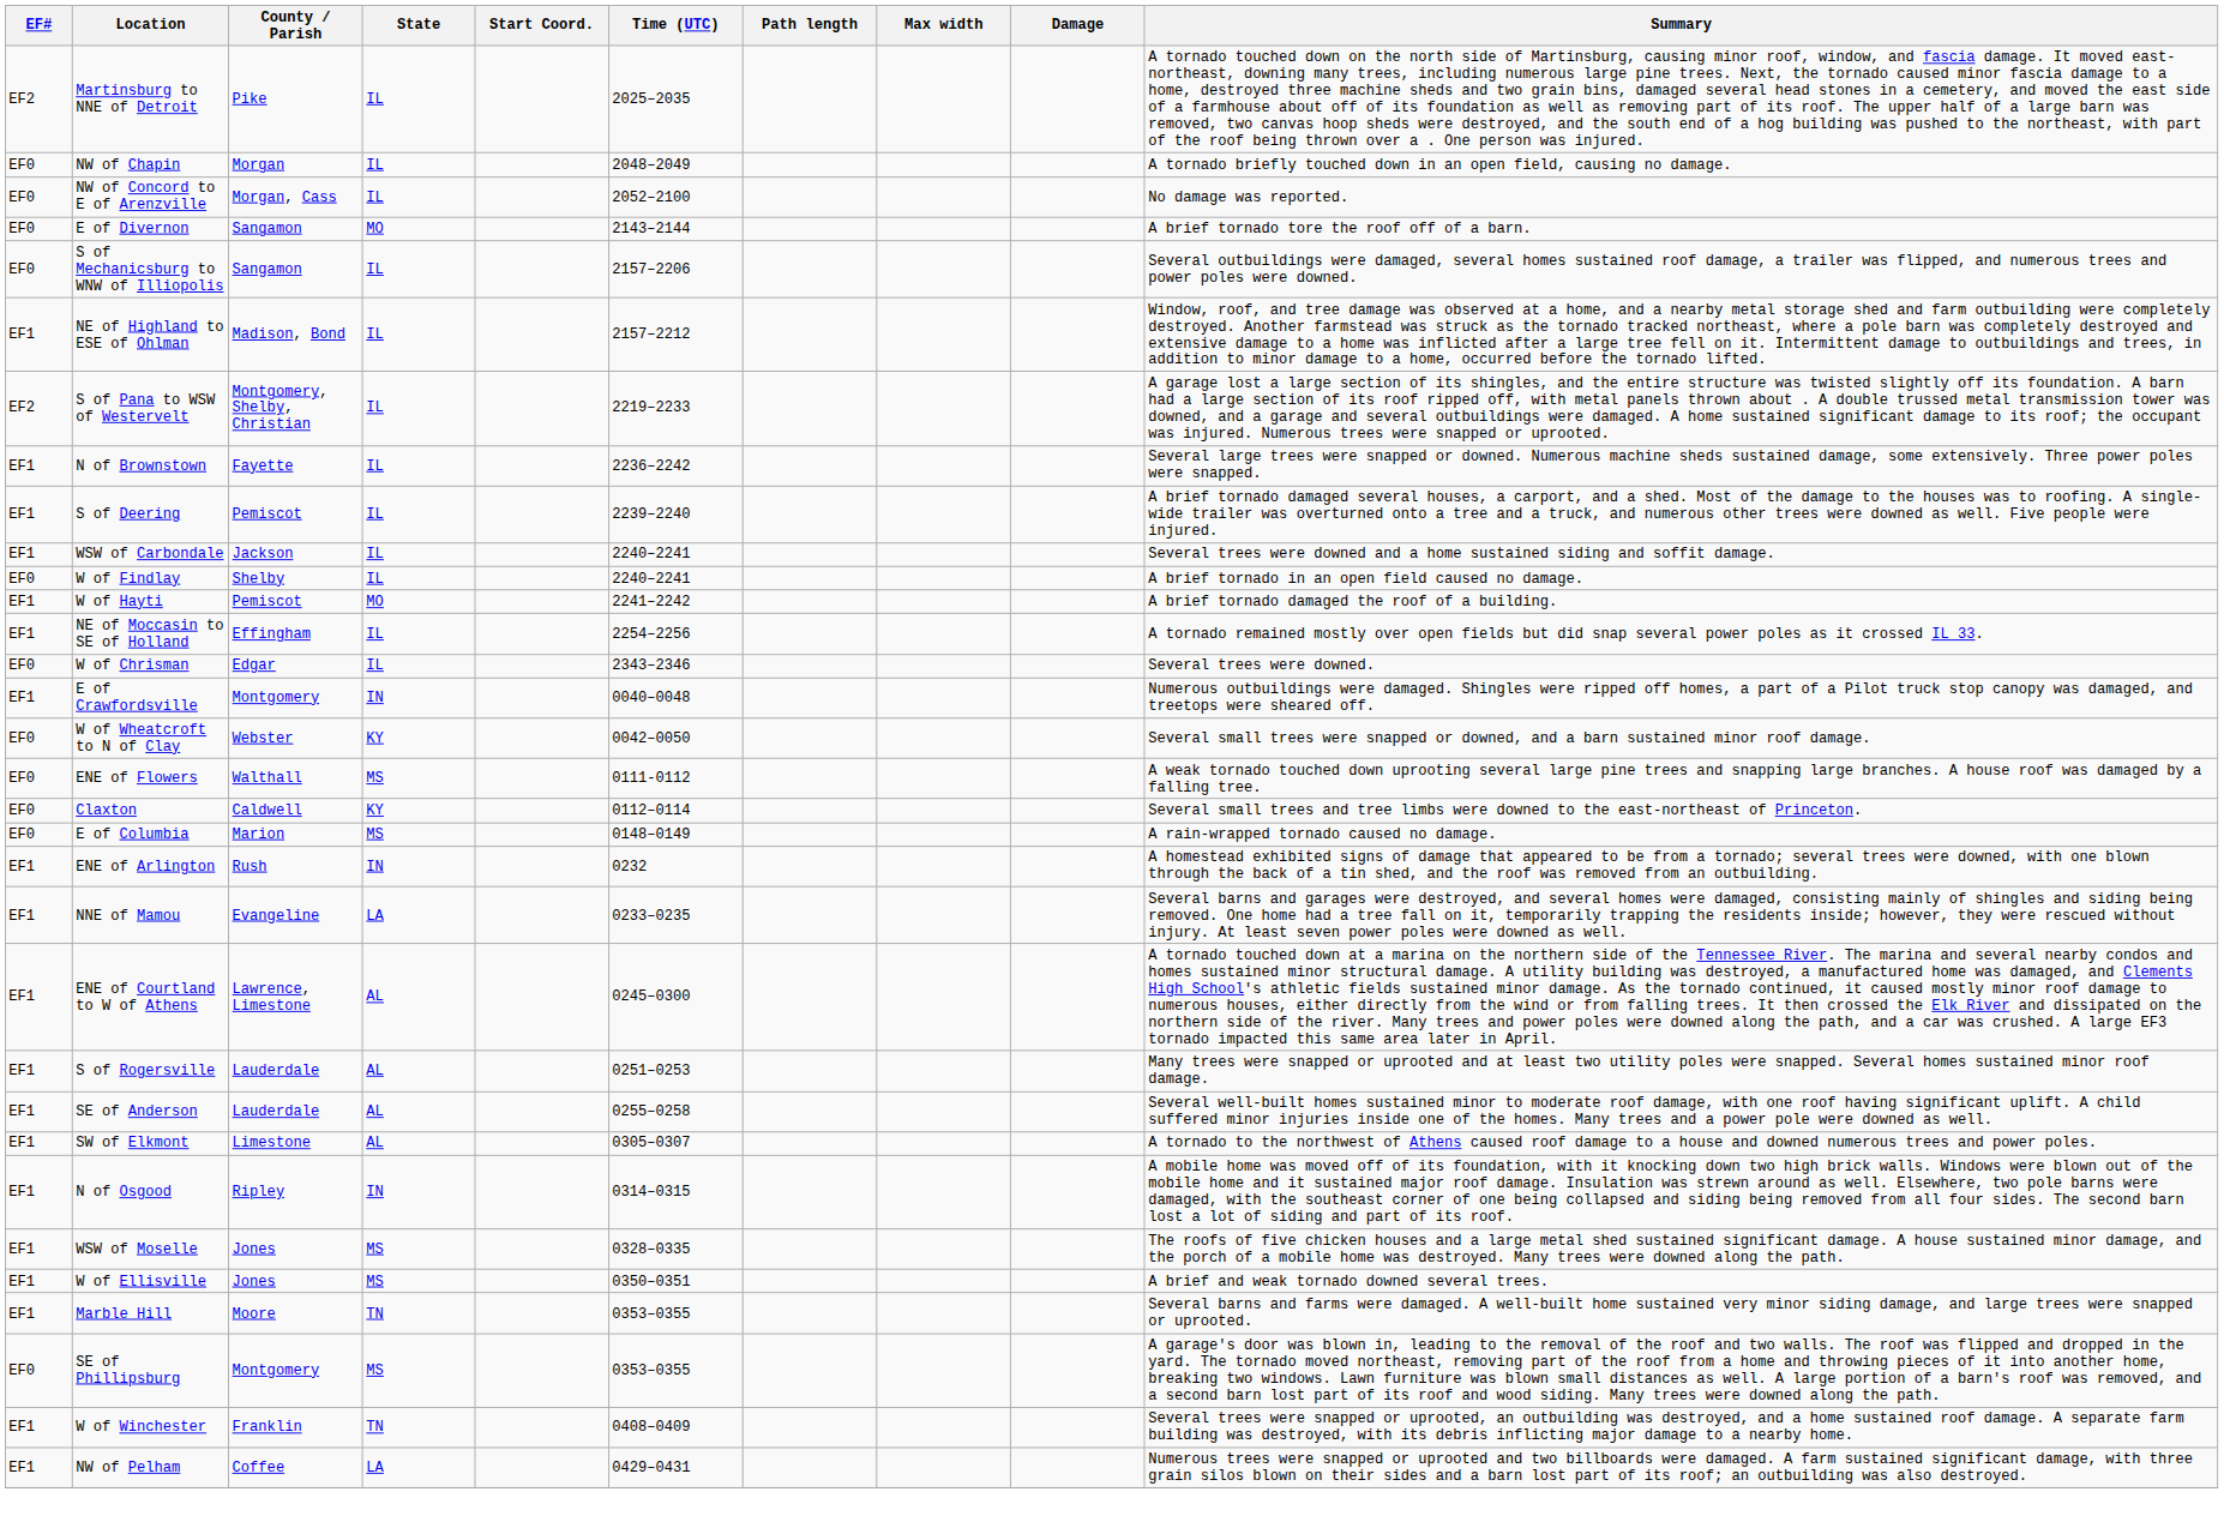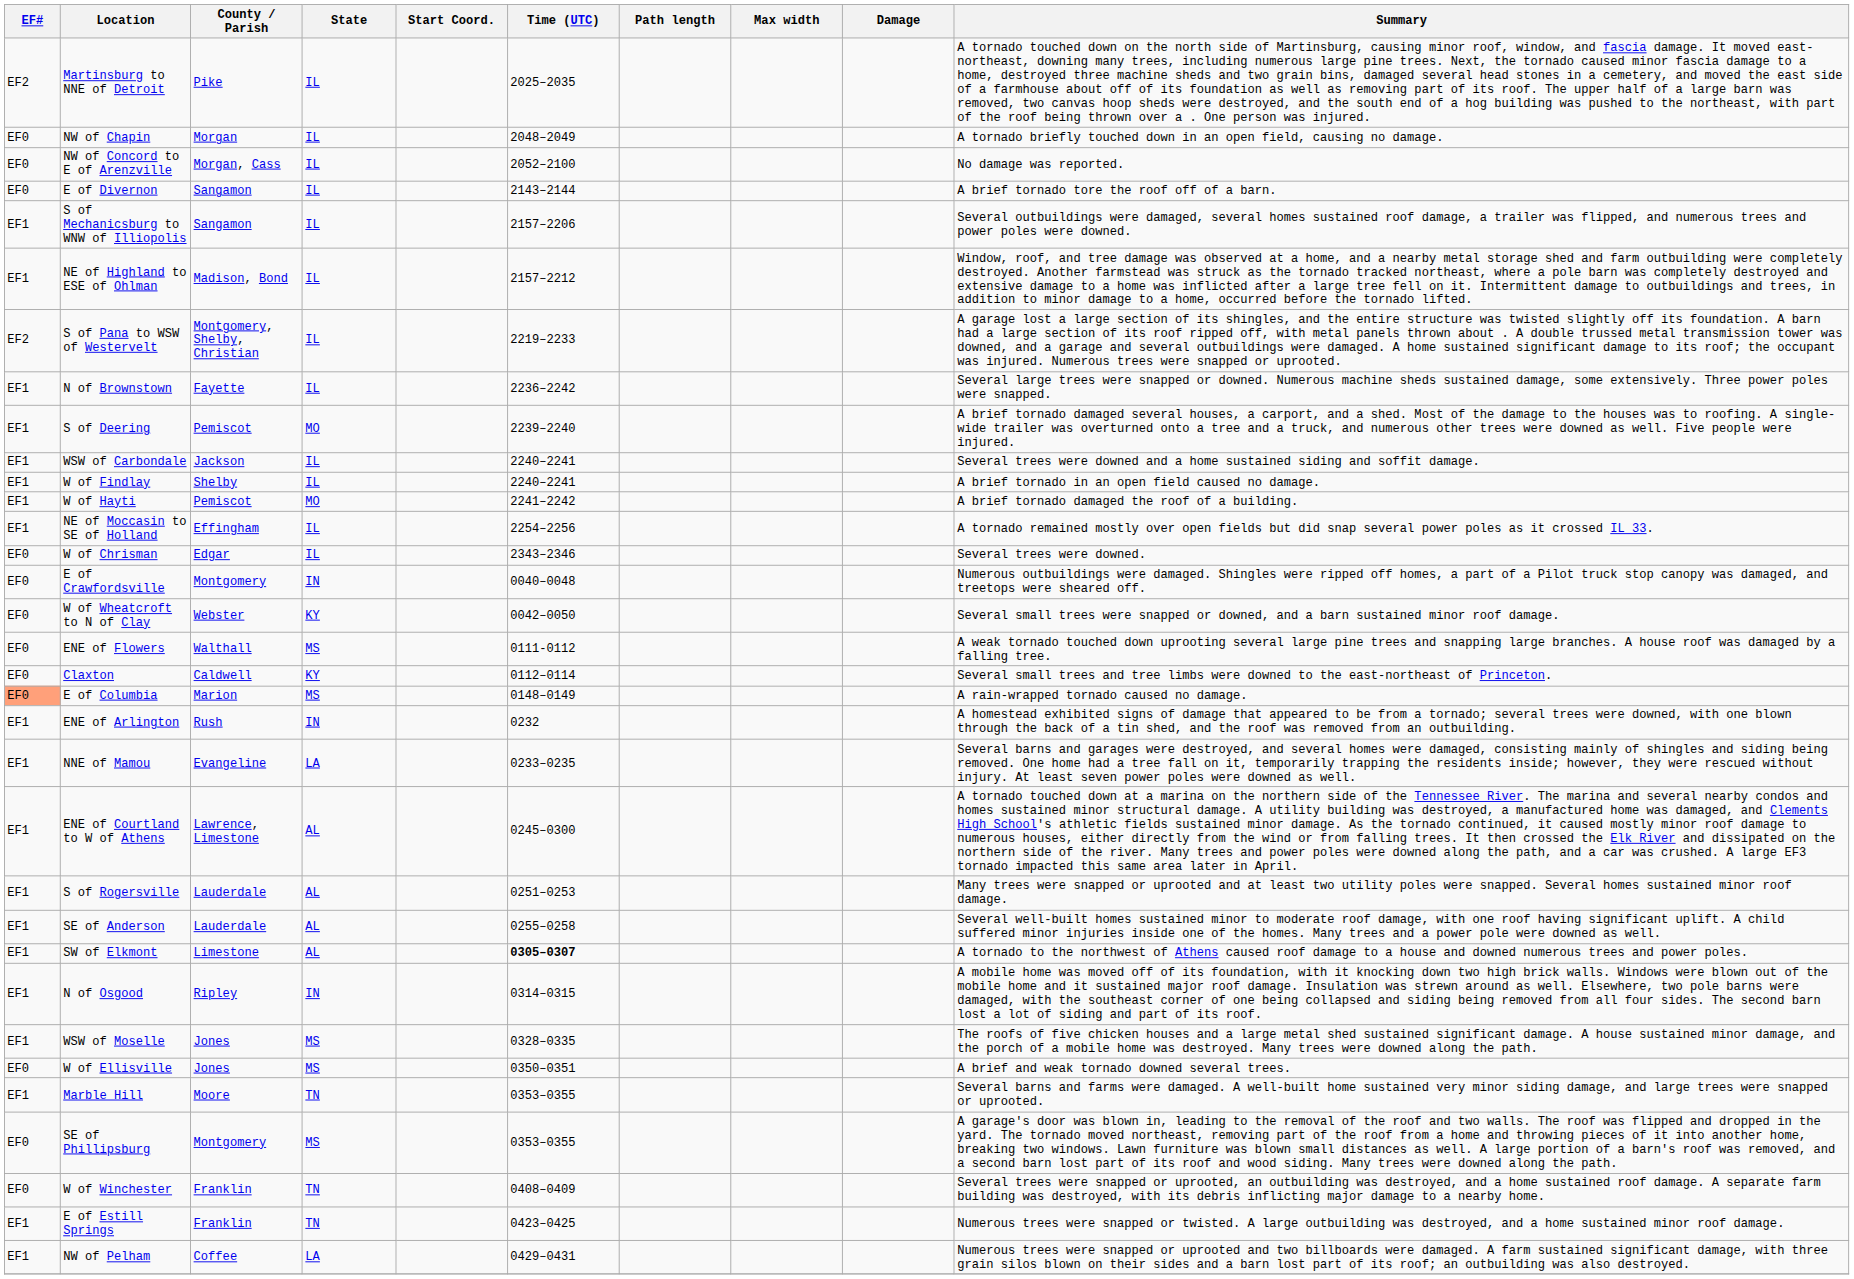E of Divernon | State: MO -> IL
S of Mechanicsburg to WNW of Illiopolis | EF#: EF0 -> EF1
S of Deering | State: IL -> MO
W of Findlay | EF#: EF0 -> EF1
E of Crawfordsville | EF#: EF1 -> EF0
E of Columbia | EF#: no background -> lightsalmon background
SW of Elkmont | Time (UTC): normal -> bold
W of Ellisville | EF#: EF1 -> EF0
W of Winchester | EF#: EF1 -> EF0
+ row: EF1 | E of Estill Springs | Franklin | TN | 0423–0425 | Numerous trees were snapped or twisted. A large outbuilding was destroyed, and a home sustained minor roof damage.
